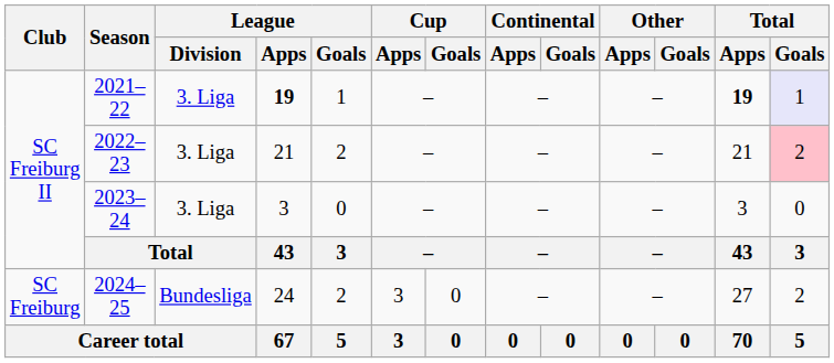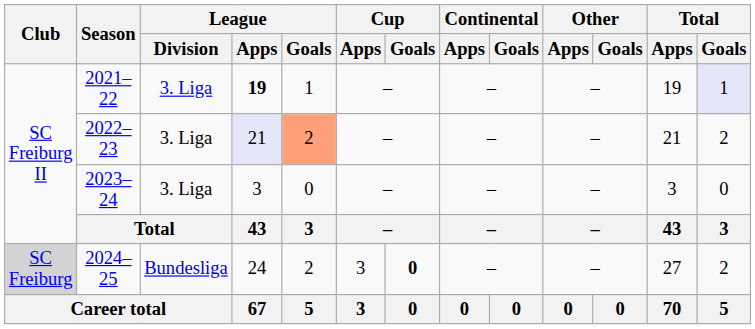2021–22 | Total / Apps: bold -> normal
2022–23 | League / Apps: no background -> lavender background
2022–23 | League / Goals: no background -> lightsalmon background
2022–23 | Total / Goals: pink background -> no background
2024–25 | Club: no background -> lightgrey background
2024–25 | Cup / Goals: normal -> bold
